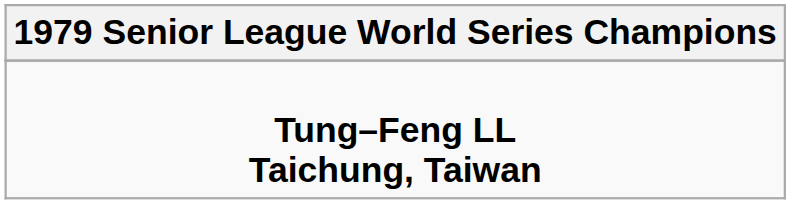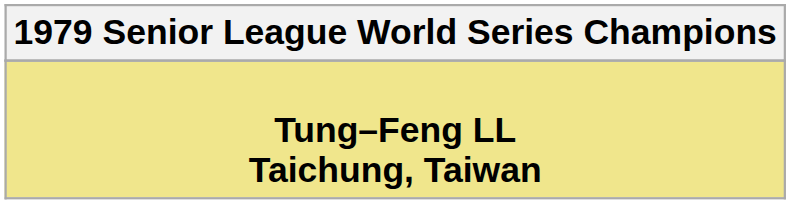row 2 | column 1: no background -> khaki background
